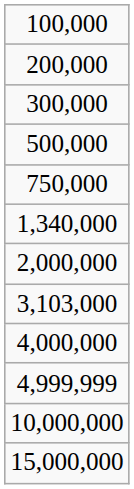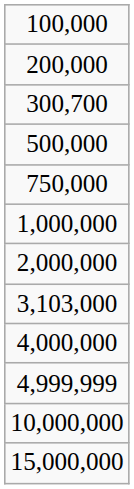row 3 | column 1: 300,000 -> 300,700
row 6 | column 1: 1,340,000 -> 1,000,000
